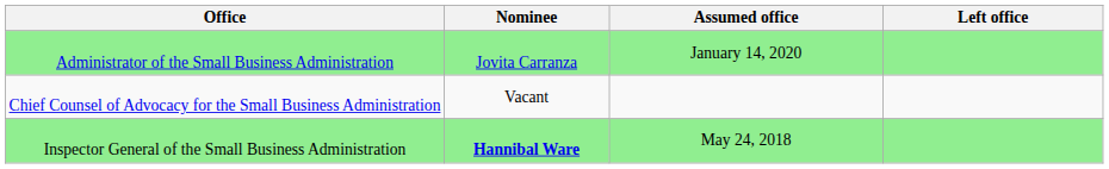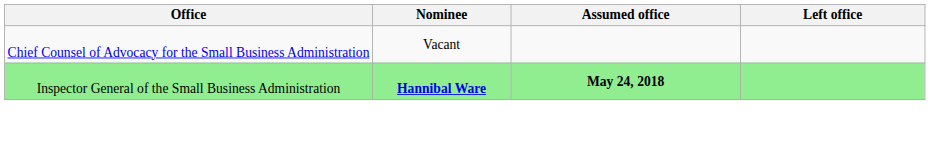- row: Administrator of the Small Business Administration | Jovita Carranza | January 14, 2020
Inspector General of the Small Business Administration | Assumed office: normal -> bold
